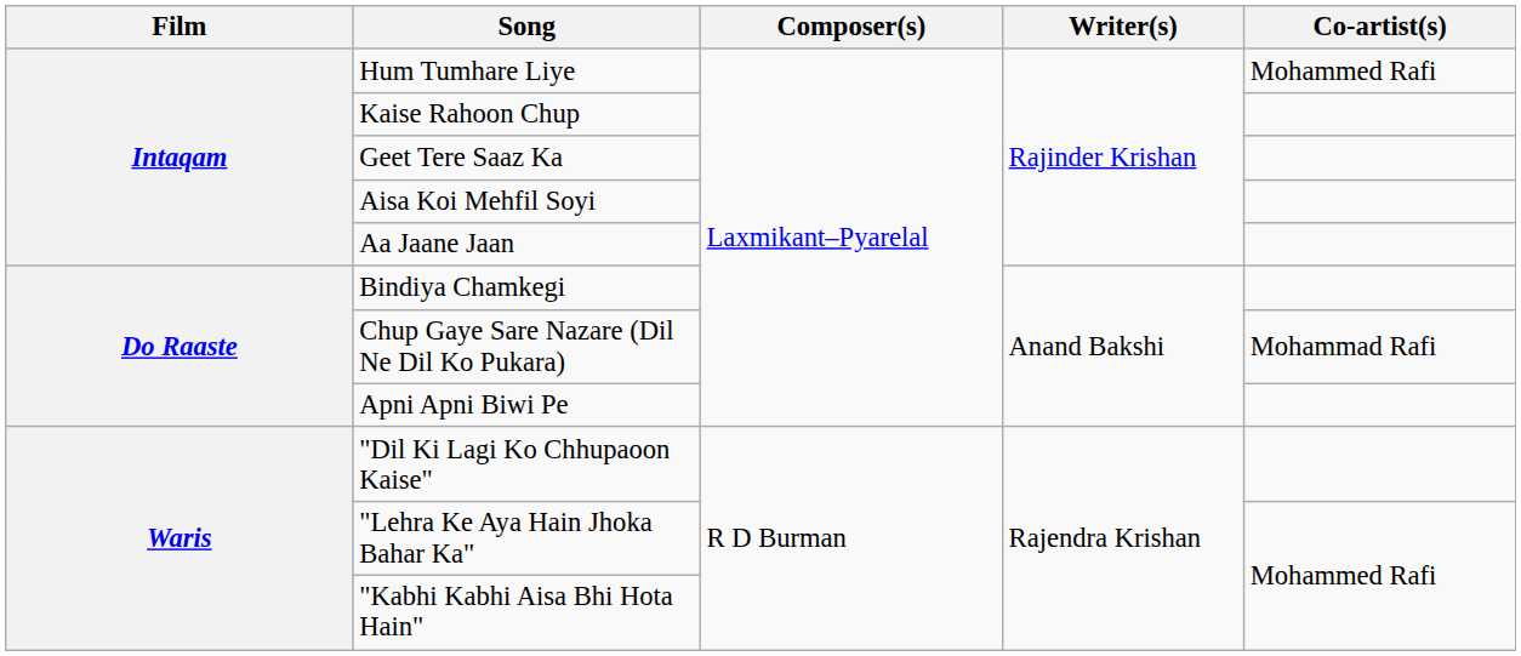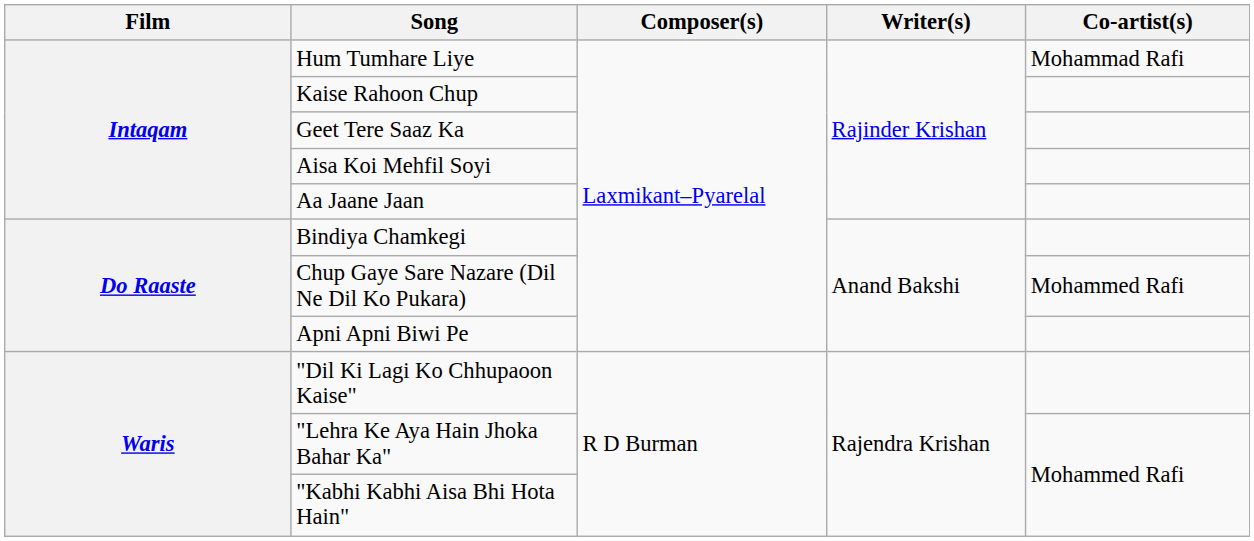Hum Tumhare Liye | Co-artist(s): Mohammed Rafi -> Mohammad Rafi
Chup Gaye Sare Nazare (Dil Ne Dil Ko Pukara) | Co-artist(s): Mohammad Rafi -> Mohammed Rafi
